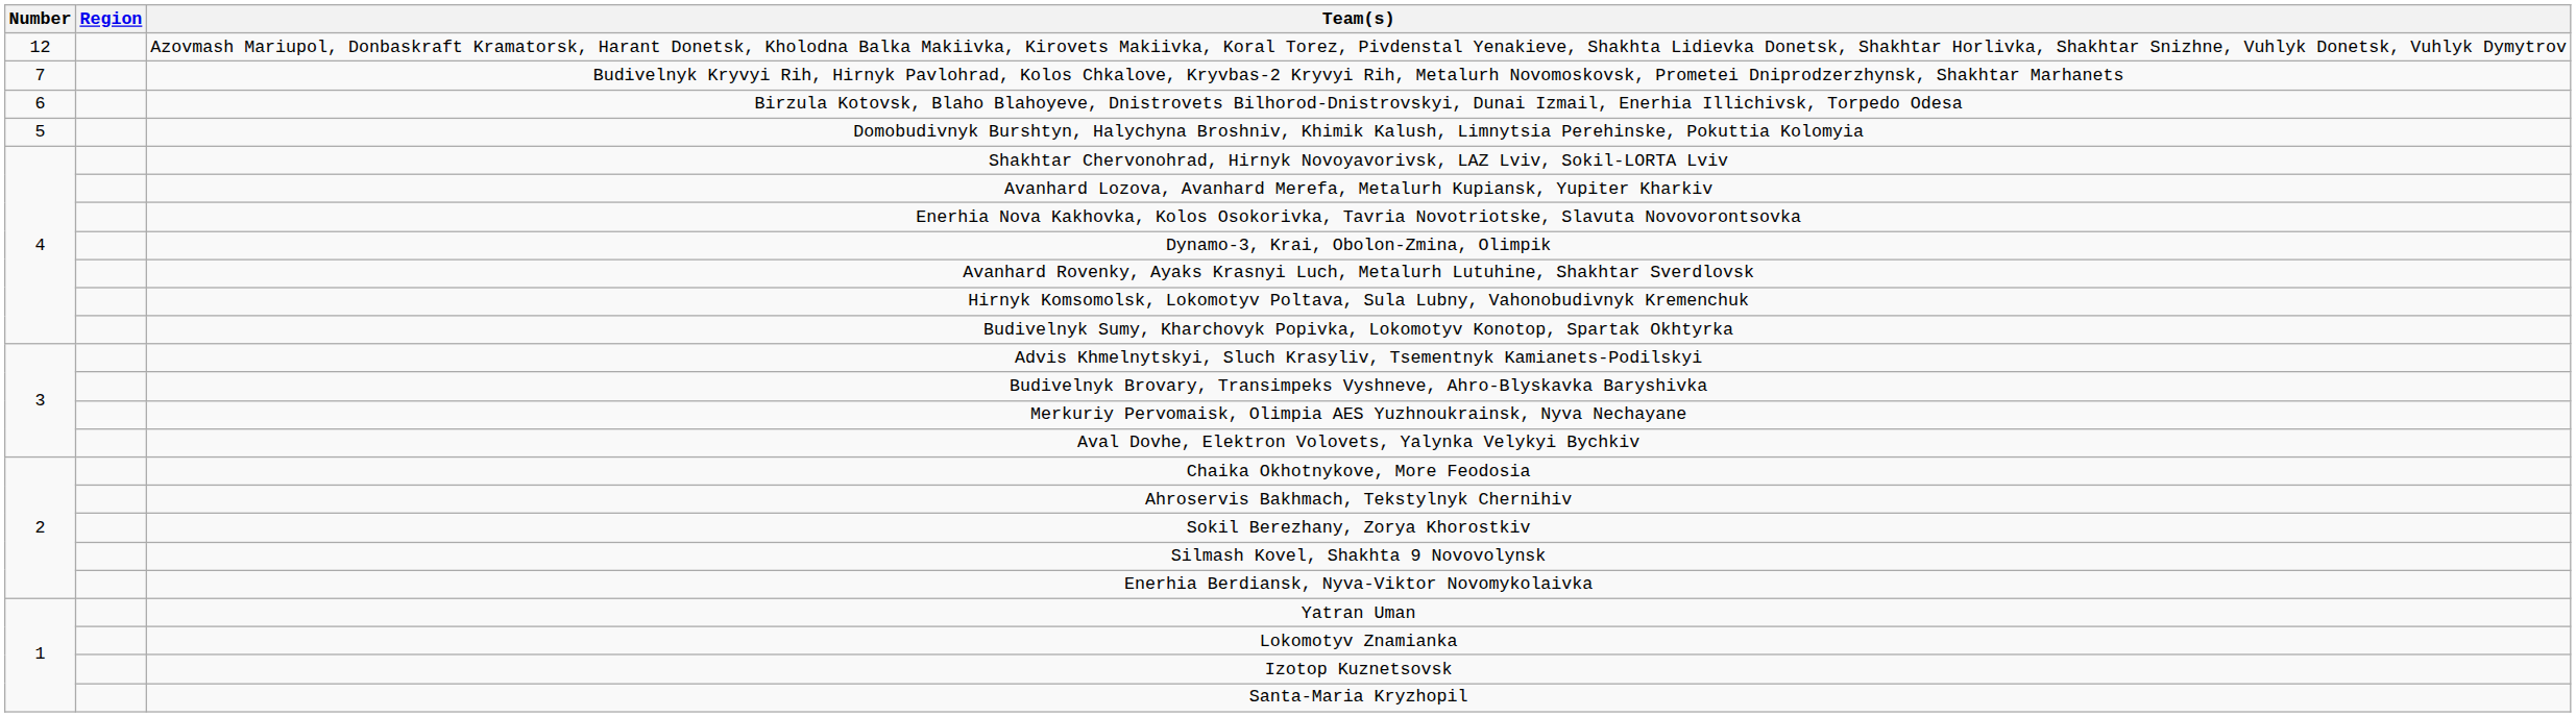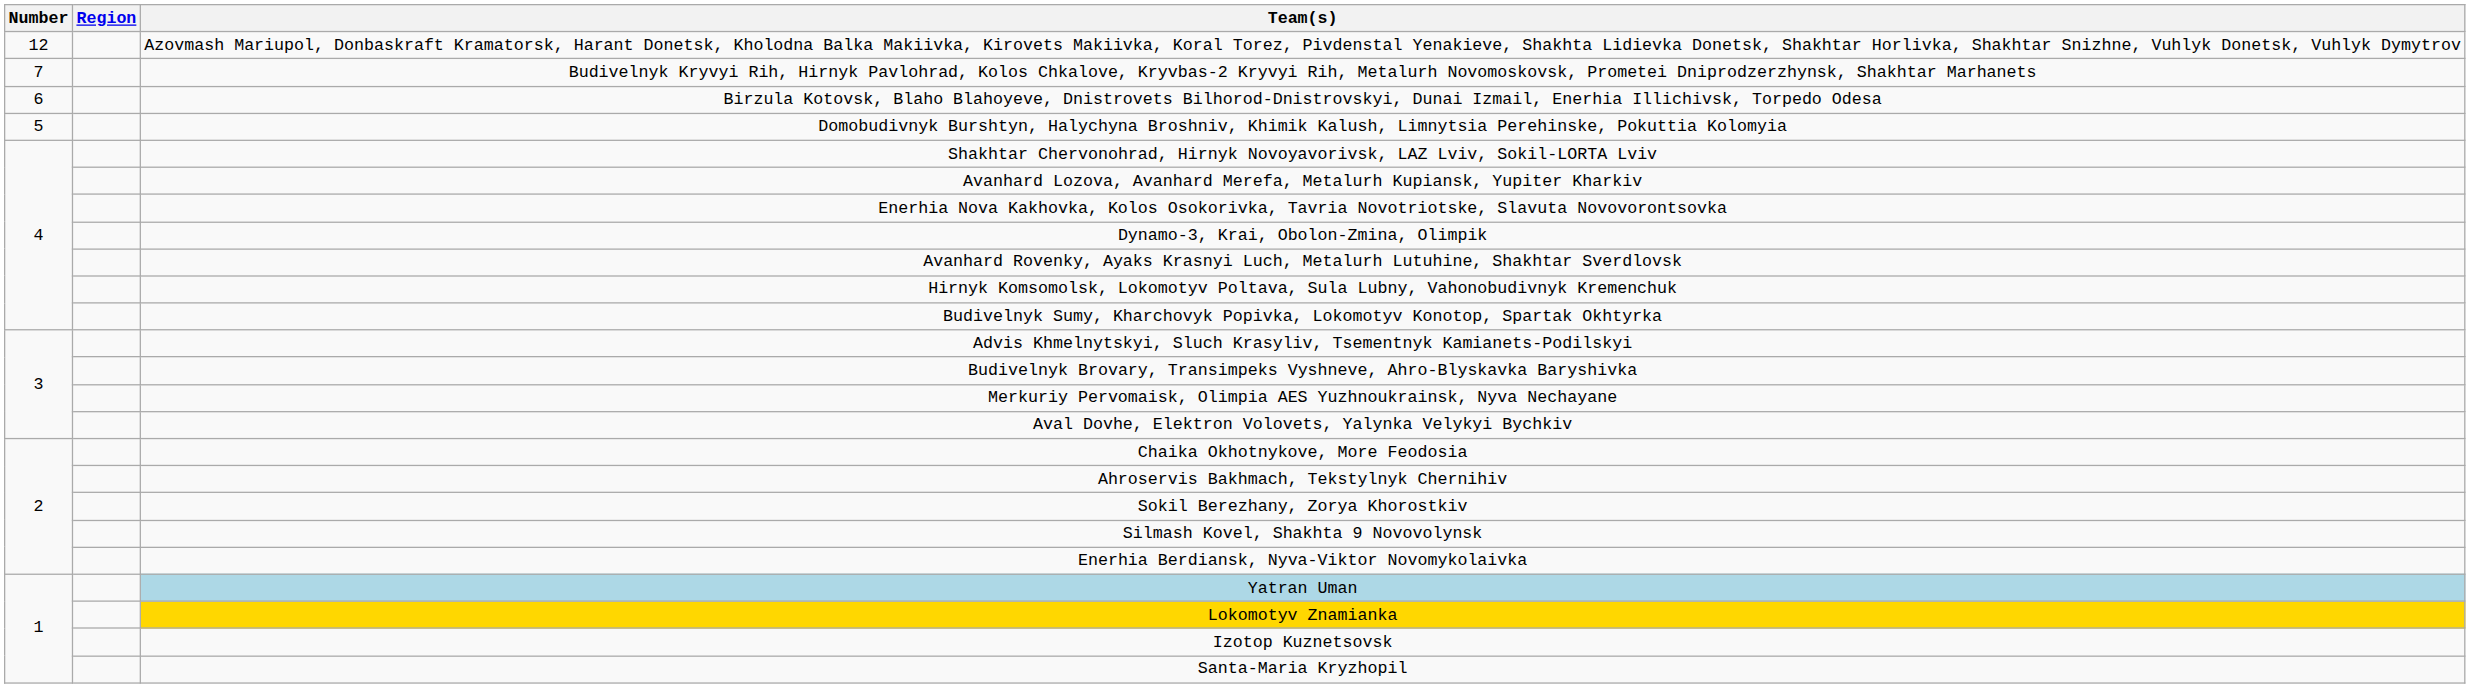Yatran Uman | Team(s): no background -> lightblue background
Lokomotyv Znamianka | Team(s): no background -> gold background
